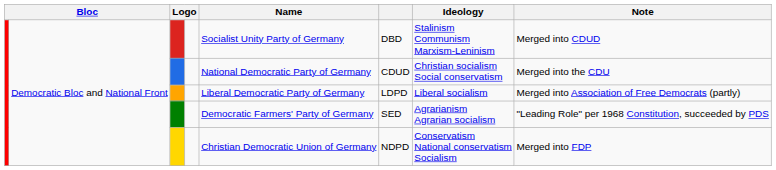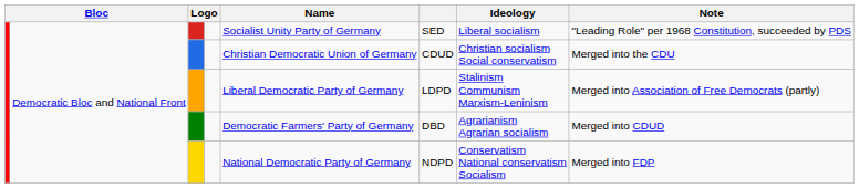row 2 | column 6: DBD -> SED
row 2 | Ideology: Stalinism Communism Marxism-Leninism -> Liberal socialism
row 2 | Note: Merged into CDUD -> "Leading Role" per 1968 Constitution, succeeded by PDS
row 3 | Name: National Democratic Party of Germany -> Christian Democratic Union of Germany
row 4 | Ideology: Liberal socialism -> Stalinism Communism Marxism-Leninism
row 5 | column 6: SED -> DBD
row 5 | Note: "Leading Role" per 1968 Constitution, succeeded by PDS -> Merged into CDUD
row 6 | Name: Christian Democratic Union of Germany -> National Democratic Party of Germany
